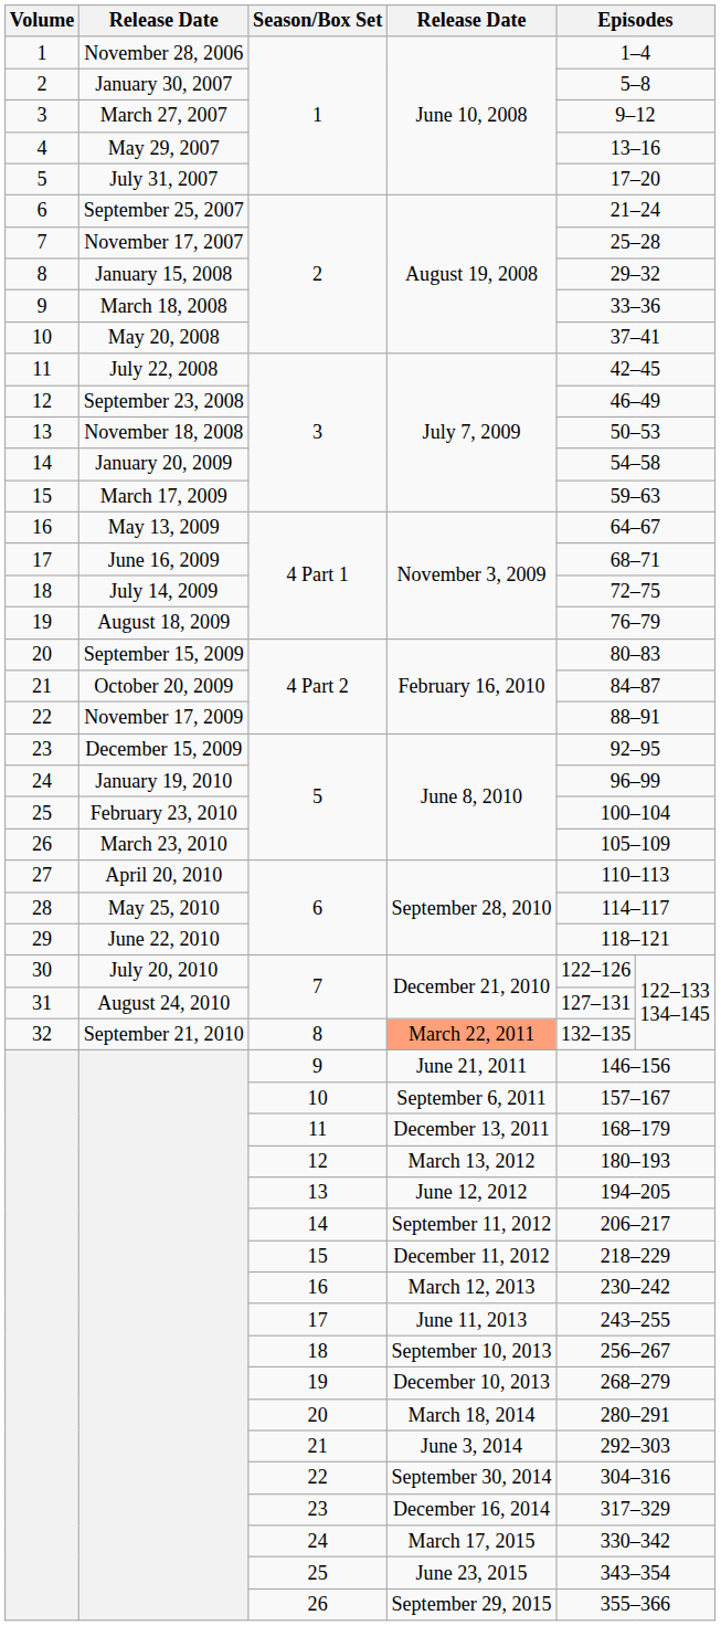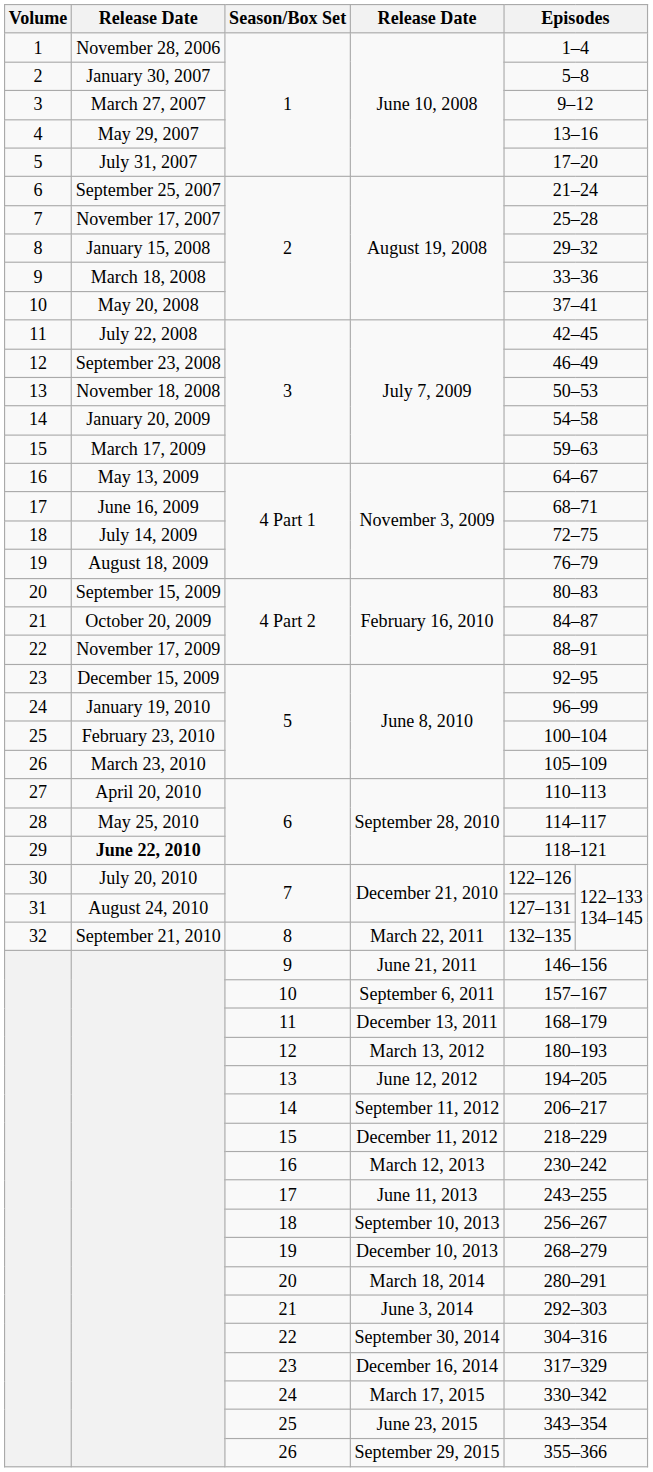29 | column 2: normal -> bold
32 | column 4: lightsalmon background -> no background
